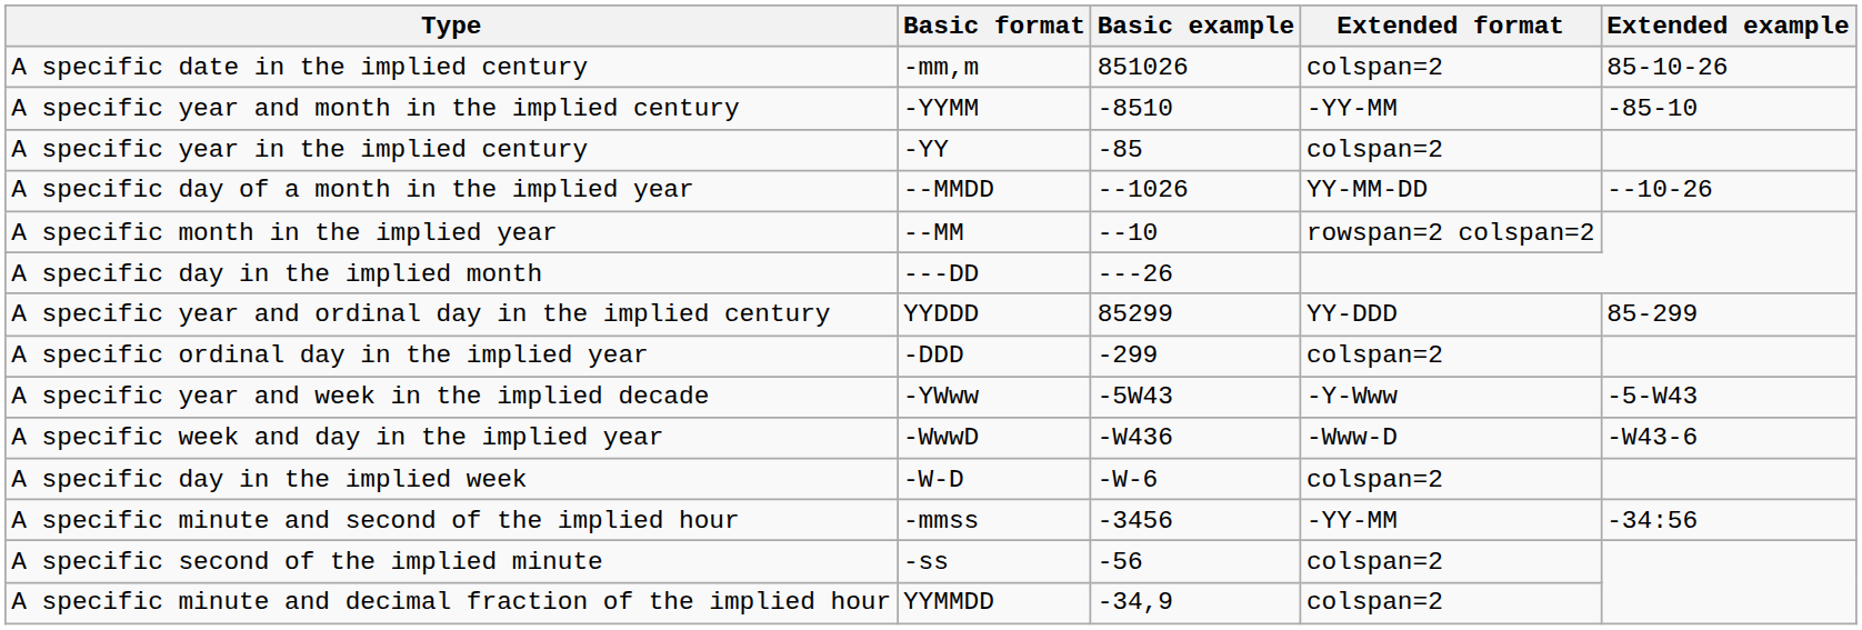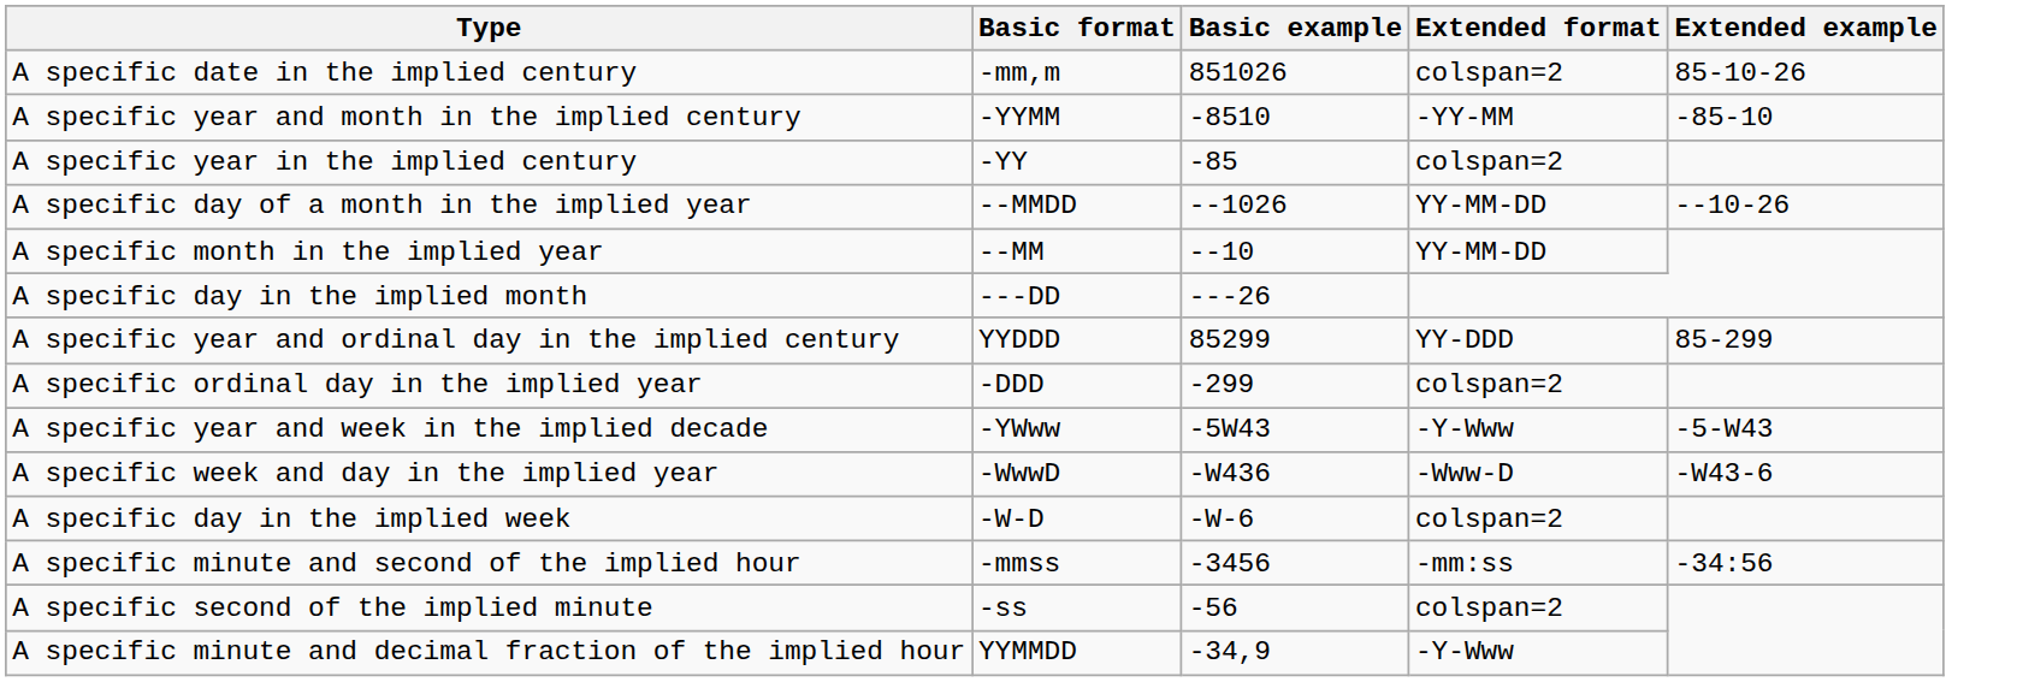A specific month in the implied year | Extended format: rowspan=2 colspan=2 -> YY-MM-DD
A specific minute and second of the implied hour | Extended format: -YY-MM -> -mm:ss
A specific minute and decimal fraction of the implied hour | Extended format: colspan=2 -> -Y-Www
